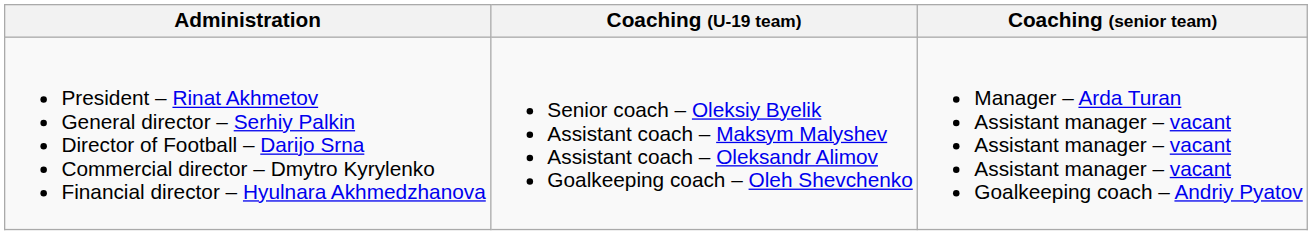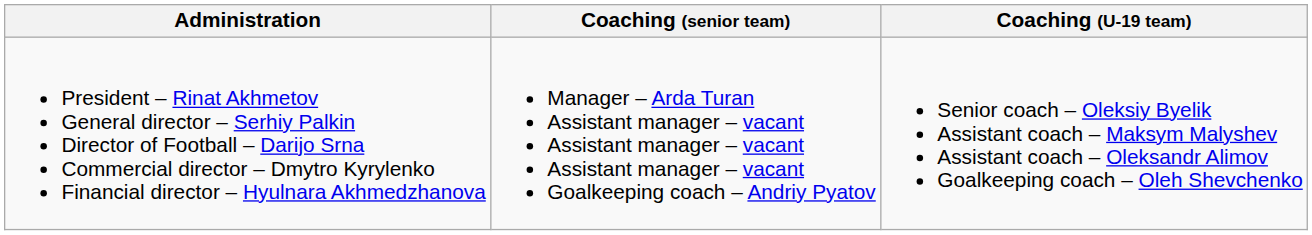columns swapped: Coaching (senior team) <-> Coaching (U-19 team)
